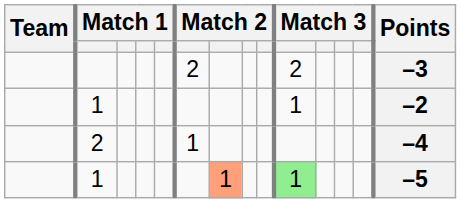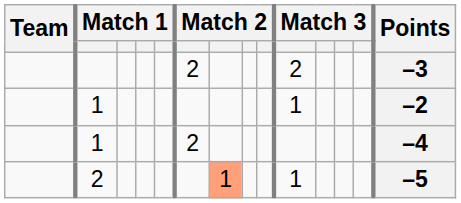row 5 | column 2: 2 -> 1
row 5 | column 6: 1 -> 2
row 6 | column 2: 1 -> 2
row 6 | column 10: lightgreen background -> no background
